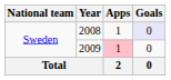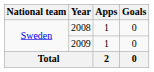2008 | Goals: lavender background -> no background
2009 | Apps: pink background -> no background
